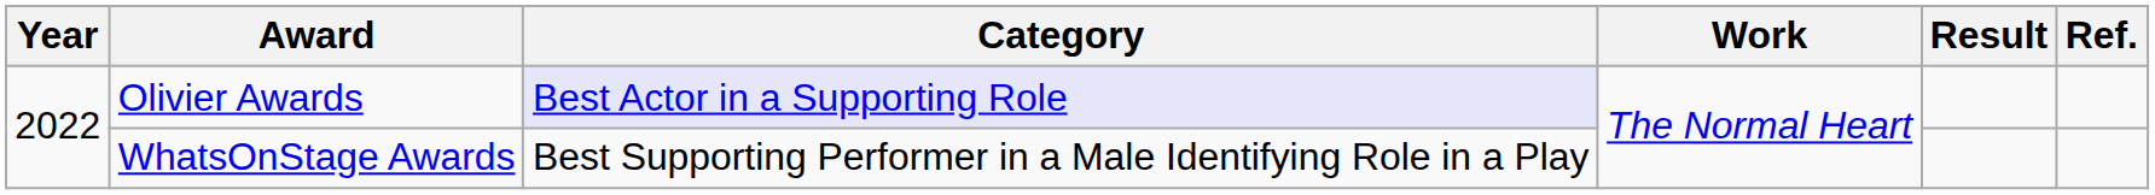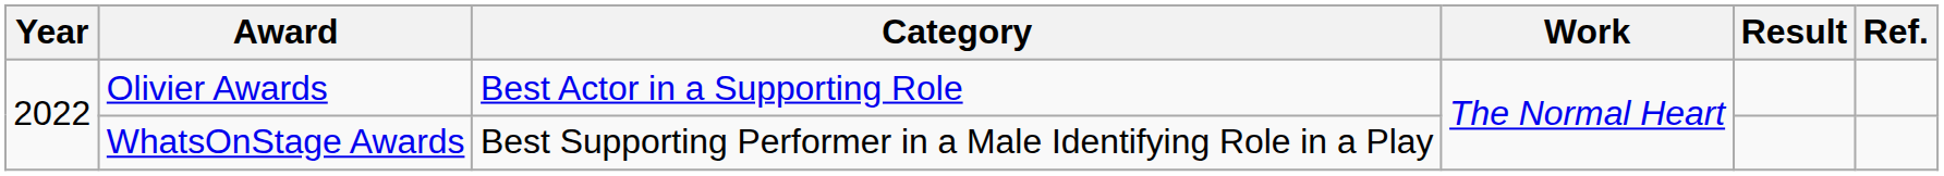Olivier Awards | Category: lavender background -> no background
